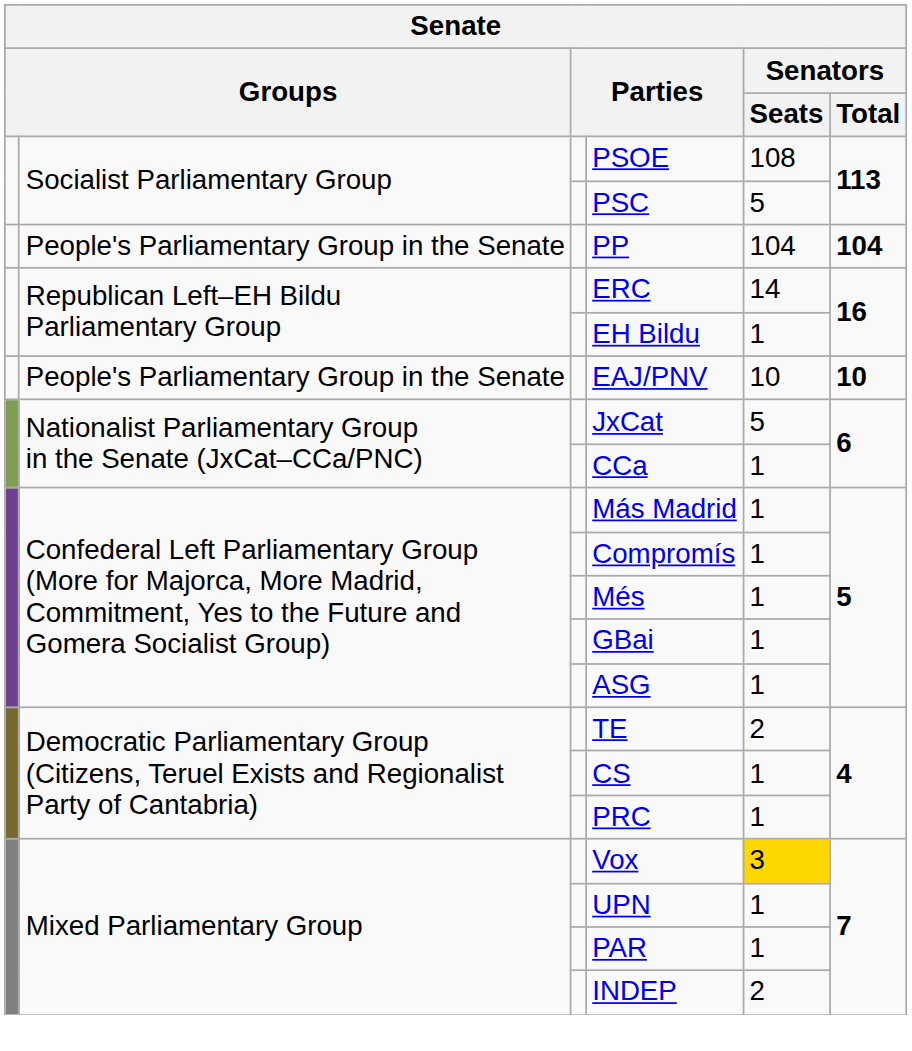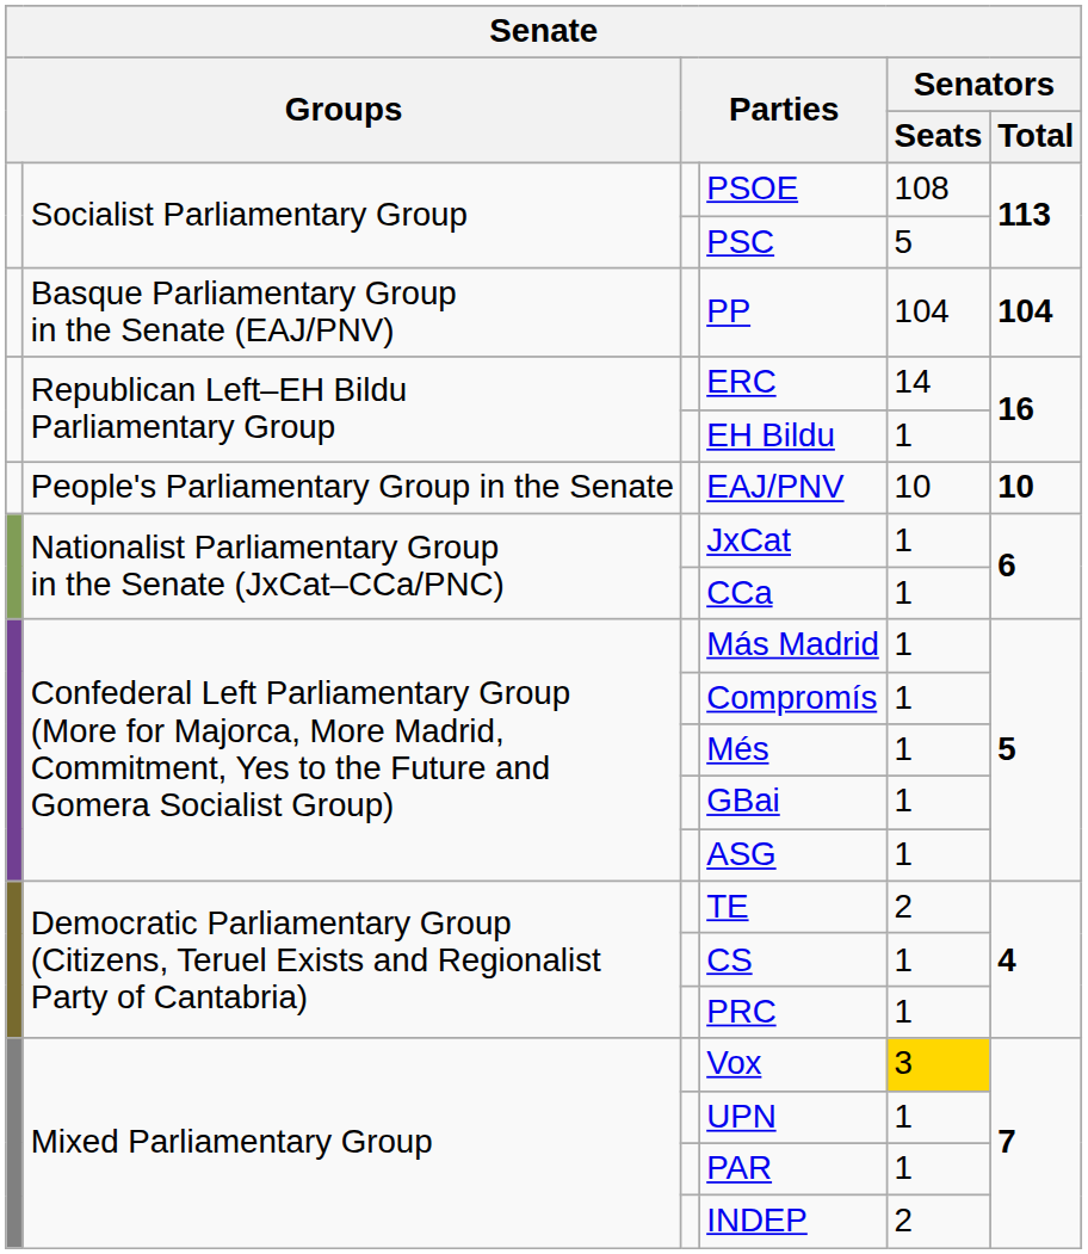PP | column 2: People's Parliamentary Group in the Senate -> Basque Parliamentary Group in the Senate (EAJ/PNV)
JxCat | Senators / Seats: 5 -> 1
